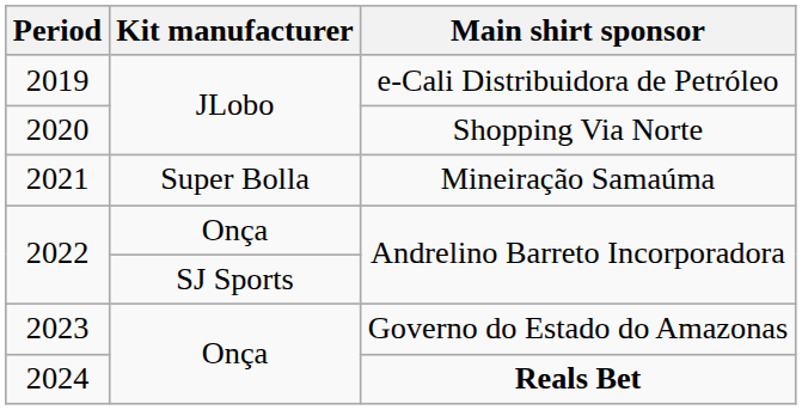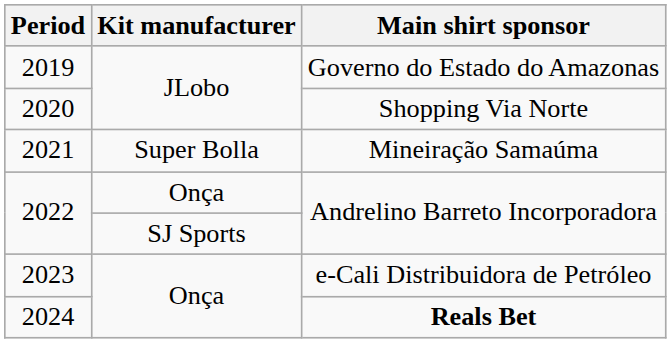2019 | Main shirt sponsor: e-Cali Distribuidora de Petróleo -> Governo do Estado do Amazonas
2023 | Main shirt sponsor: Governo do Estado do Amazonas -> e-Cali Distribuidora de Petróleo
